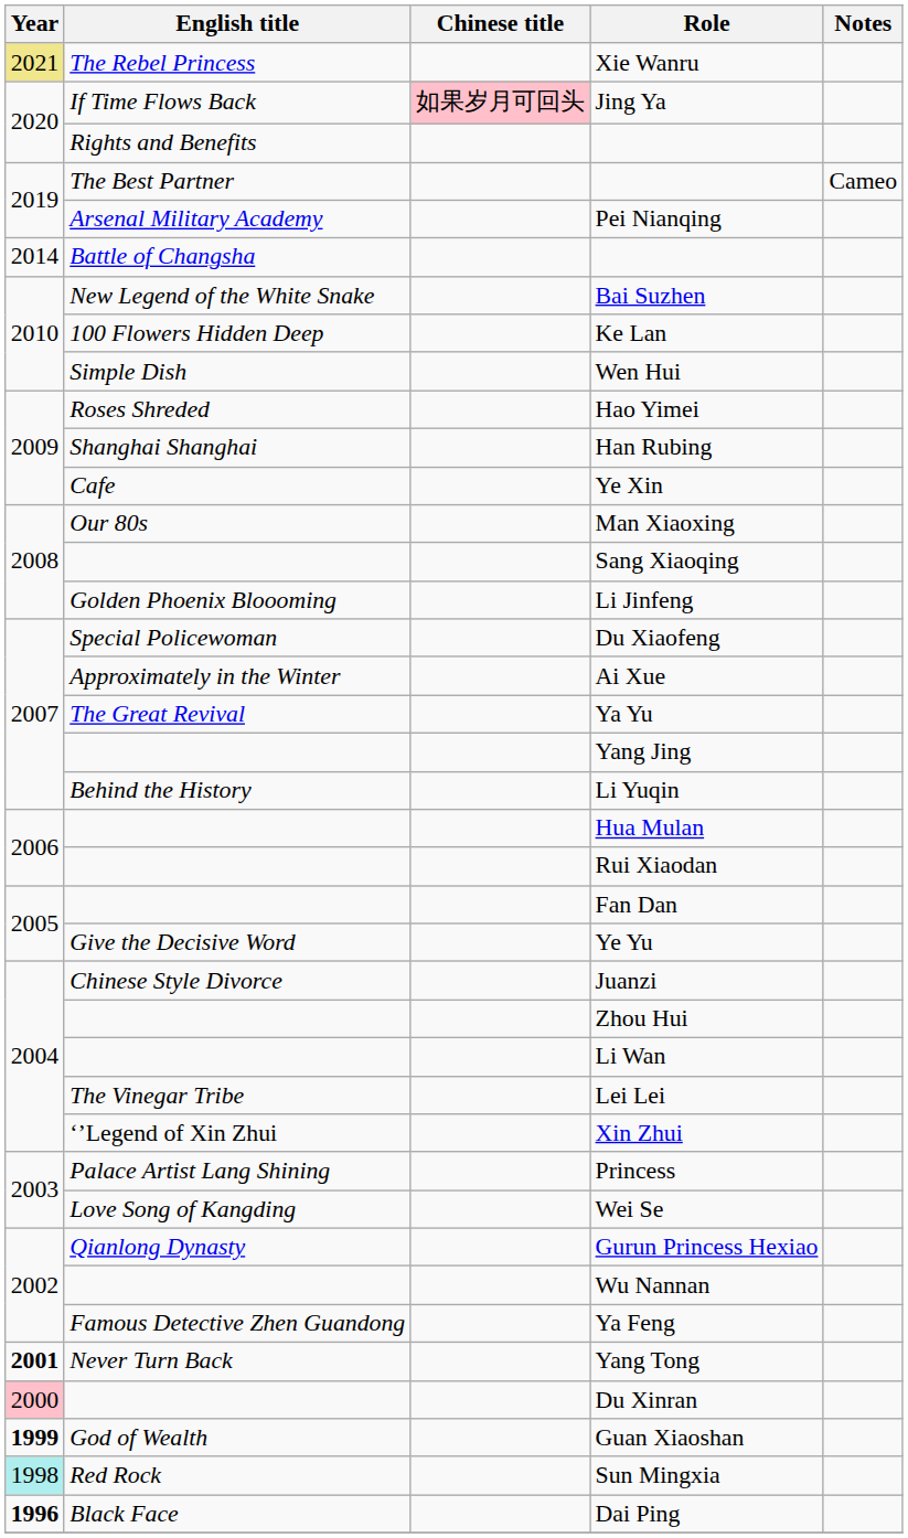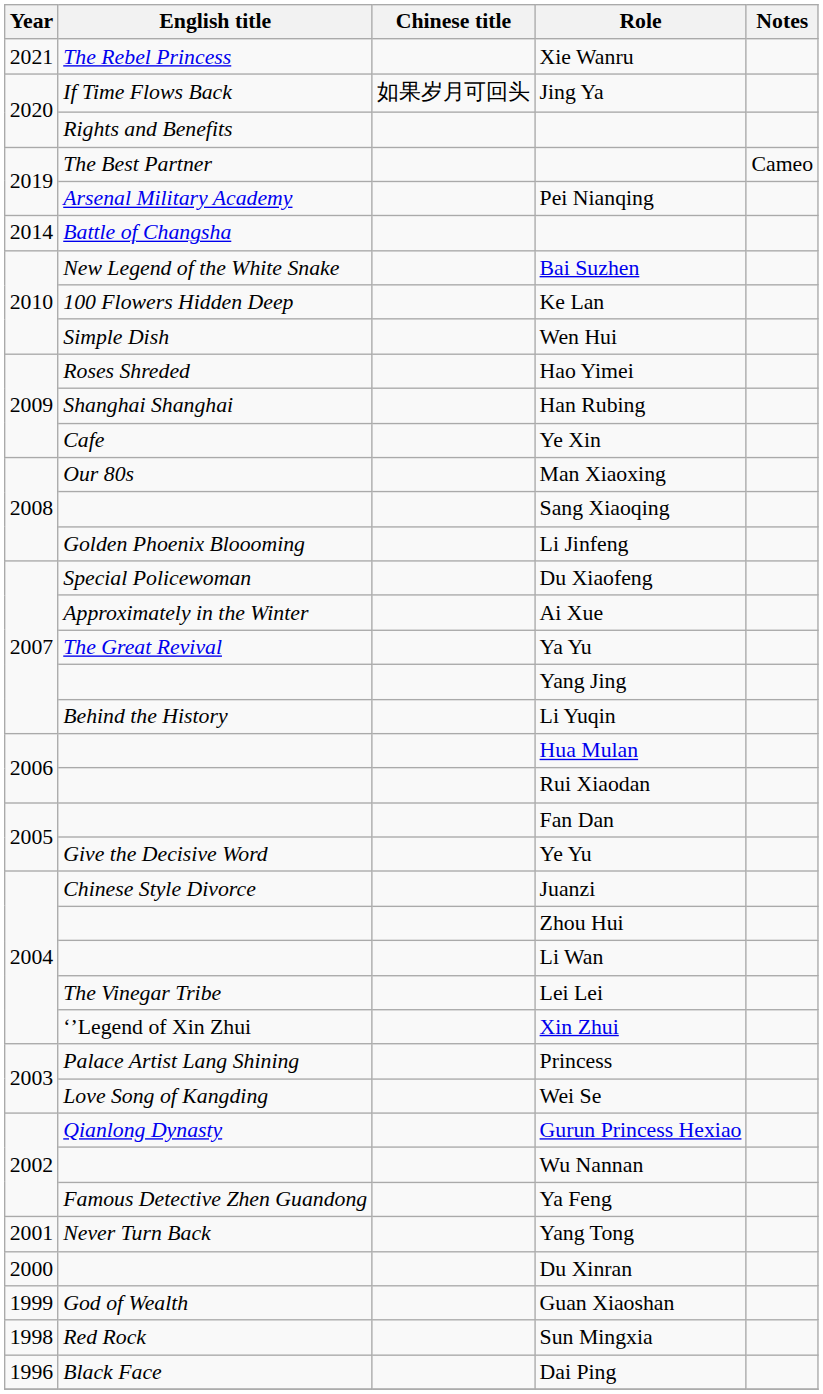Xie Wanru | Year: khaki background -> no background
Jing Ya | Chinese title: pink background -> no background
Yang Tong | Year: bold -> normal
Du Xinran | Year: pink background -> no background
Guan Xiaoshan | Year: bold -> normal
Sun Mingxia | Year: paleturquoise background -> no background
Dai Ping | Year: bold -> normal
